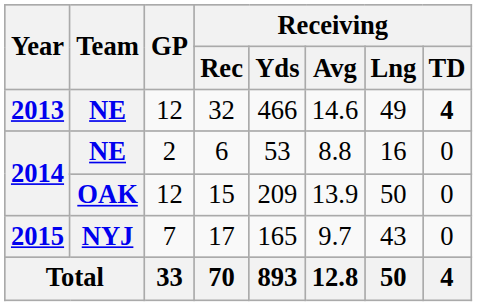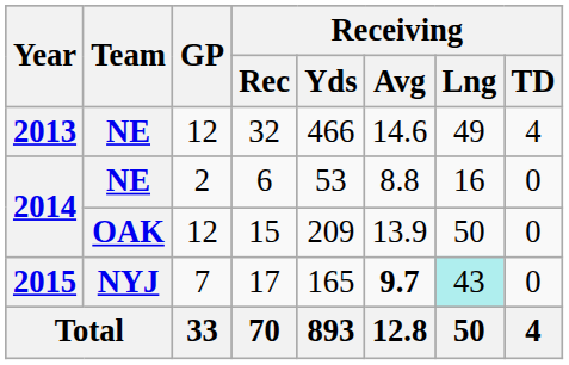32 | Receiving / TD: bold -> normal
17 | Receiving / Avg: normal -> bold
17 | Receiving / Lng: no background -> paleturquoise background
